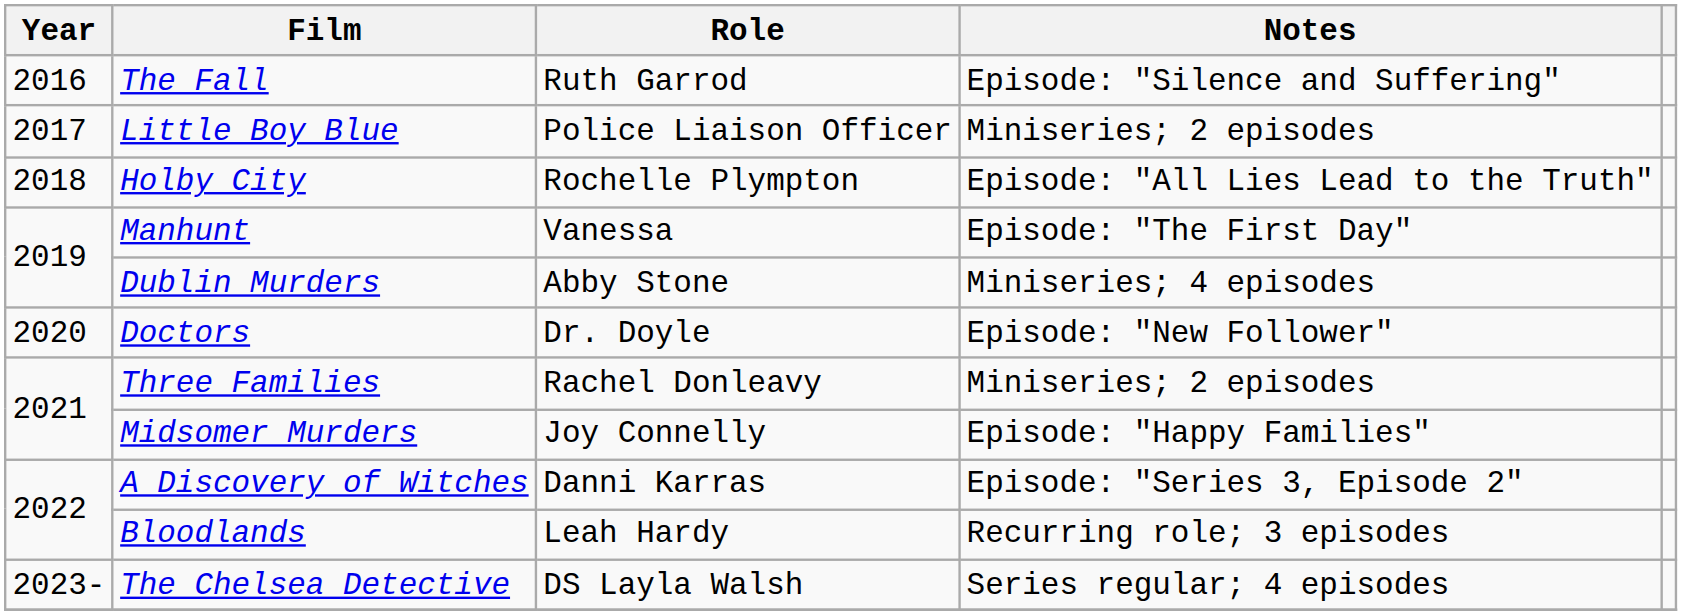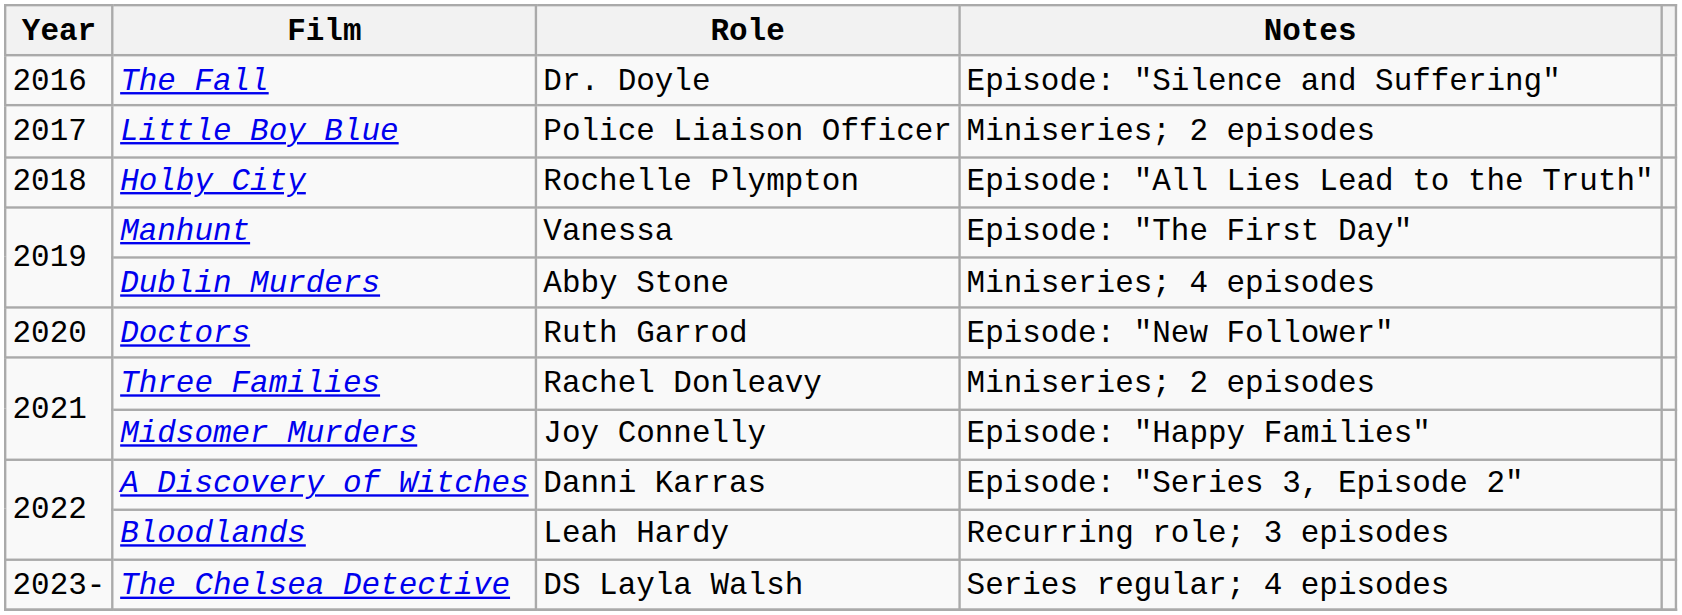The Fall | Role: Ruth Garrod -> Dr. Doyle
Doctors | Role: Dr. Doyle -> Ruth Garrod
